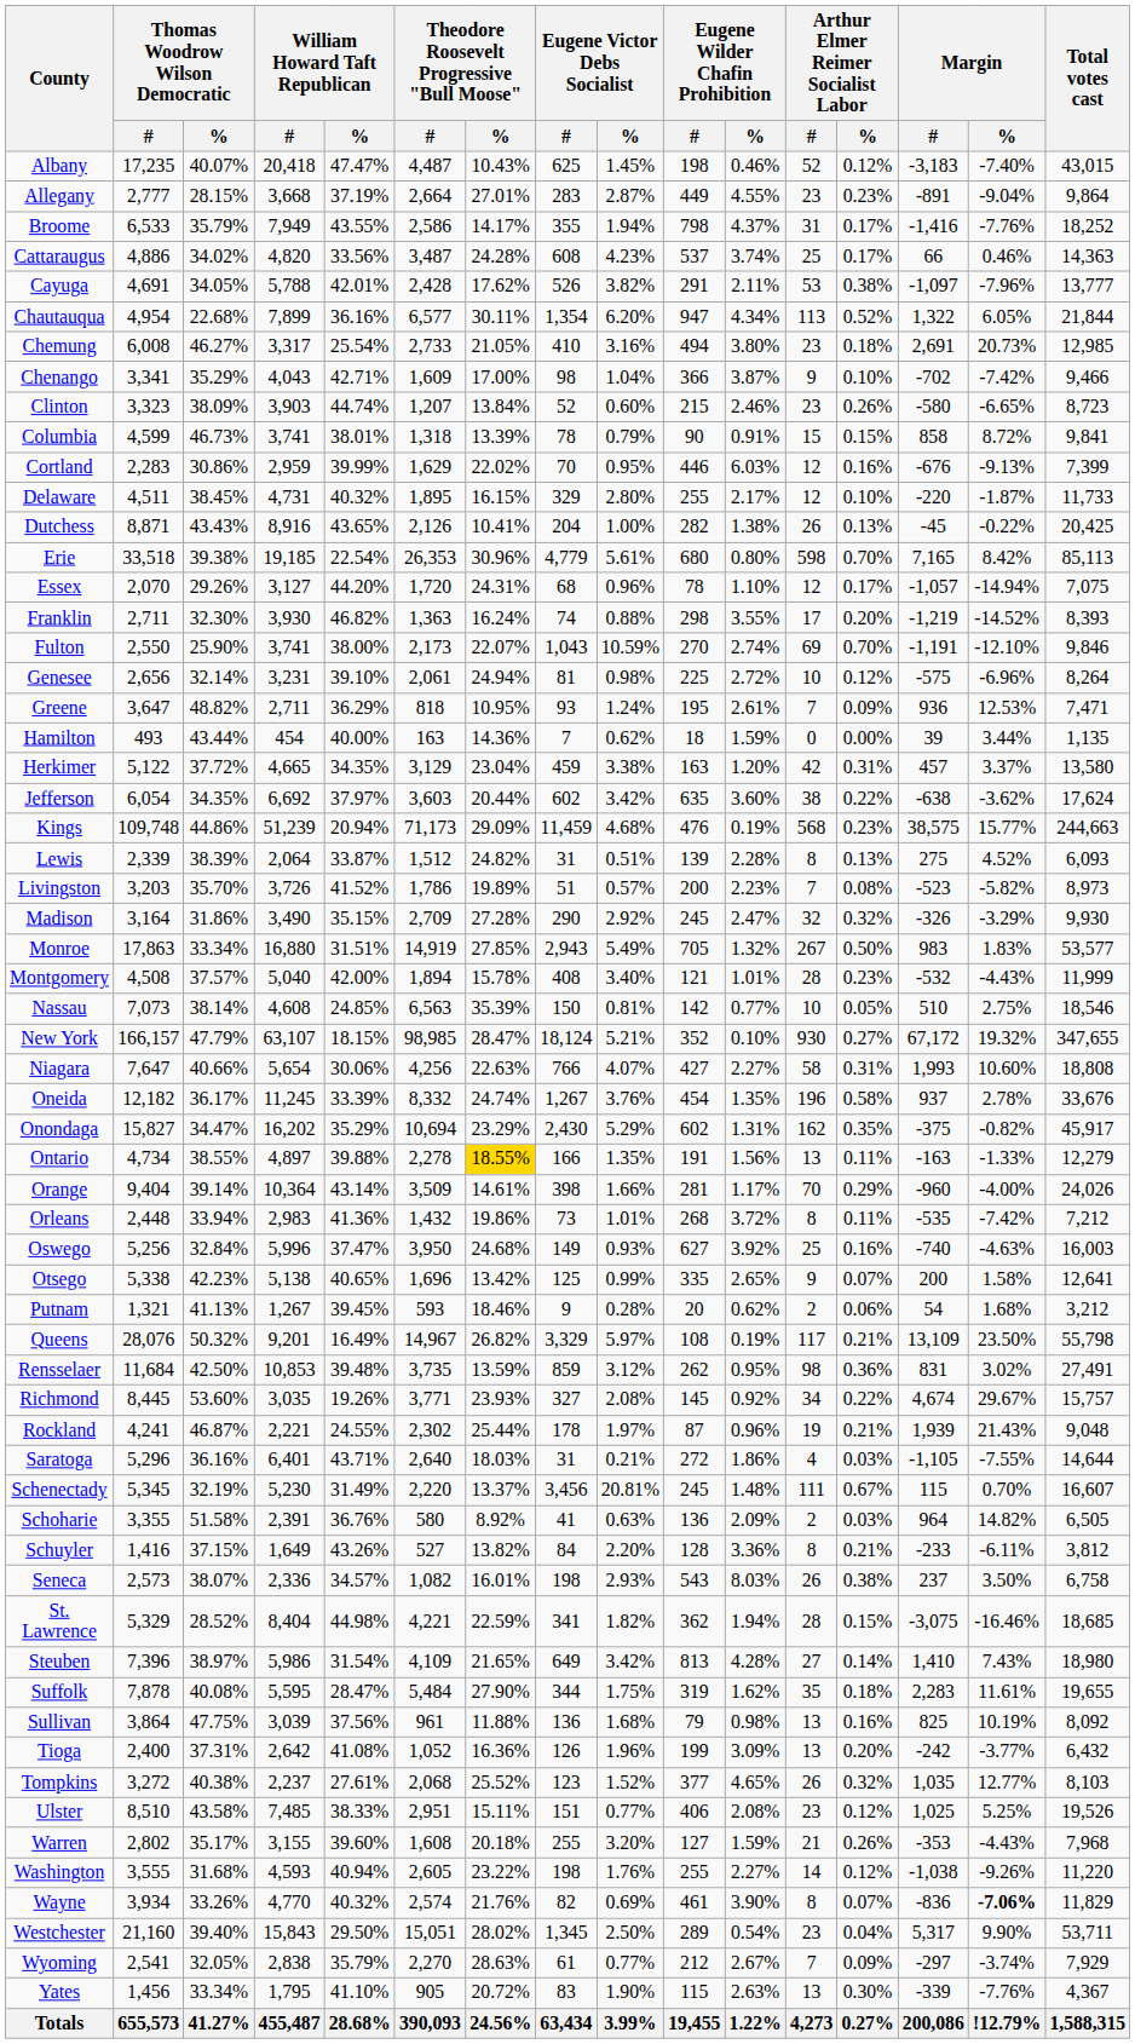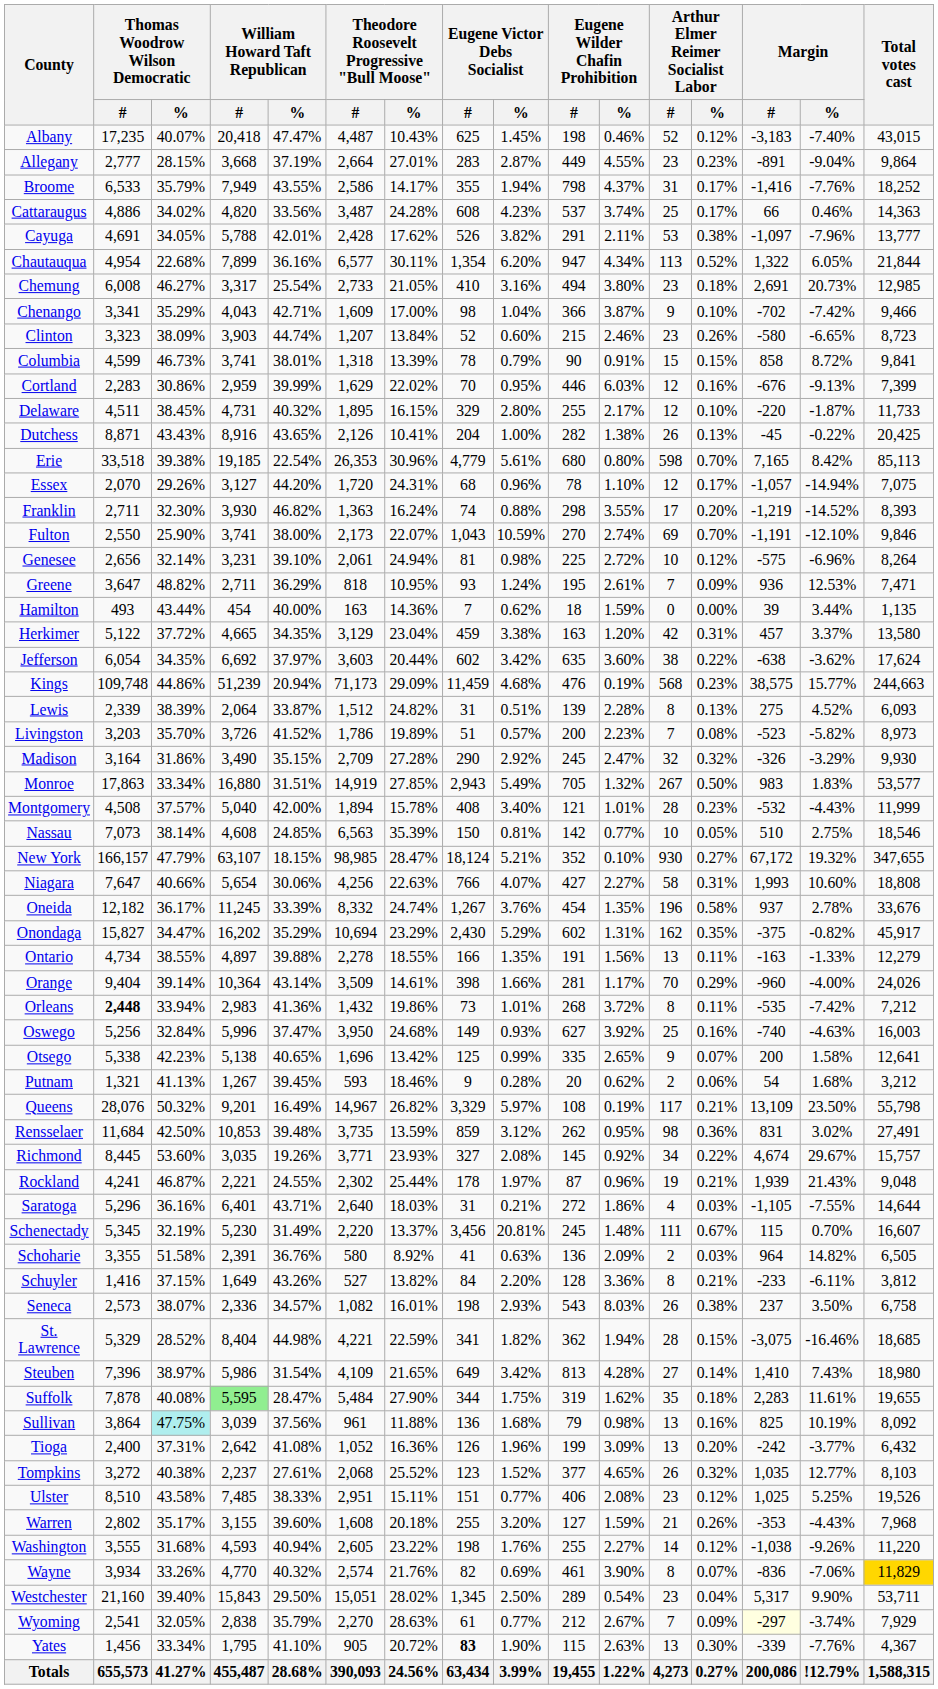Ontario | Theodore Roosevelt Progressive "Bull Moose" / %: gold background -> no background
Orleans | Thomas Woodrow Wilson Democratic / #: normal -> bold
Suffolk | William Howard Taft Republican / #: no background -> lightgreen background
Sullivan | Thomas Woodrow Wilson Democratic / %: no background -> paleturquoise background
Wayne | Margin / %: bold -> normal
Wayne | Total votes cast: no background -> gold background
Wyoming | Margin / #: no background -> lightyellow background
Yates | Eugene Victor Debs Socialist / #: normal -> bold
